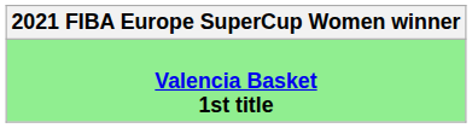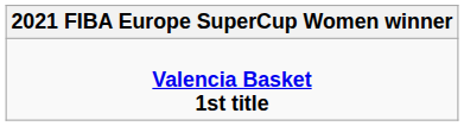row 2 | column 1: lightgreen background -> no background
